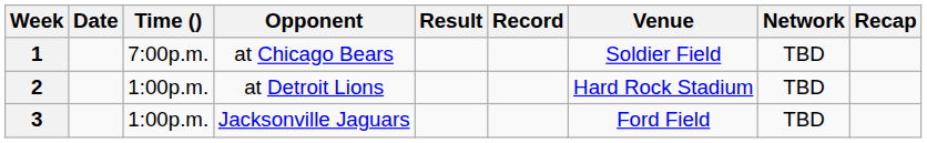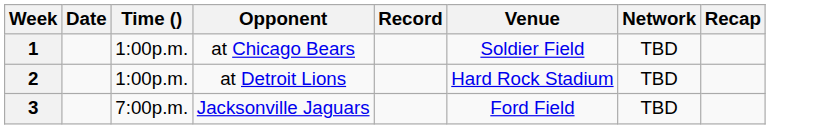- column: Result
1 | Time (): 7:00p.m. -> 1:00p.m.
3 | Time (): 1:00p.m. -> 7:00p.m.
